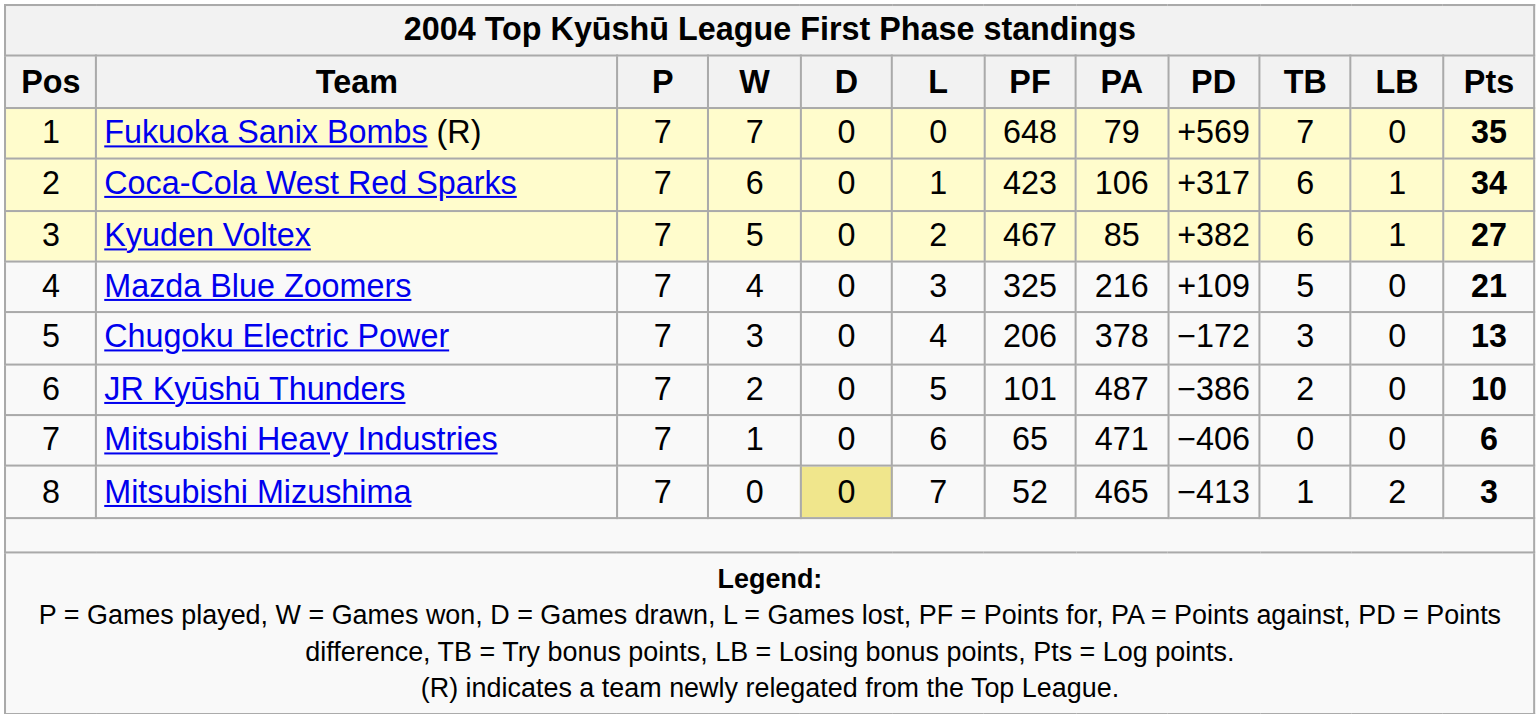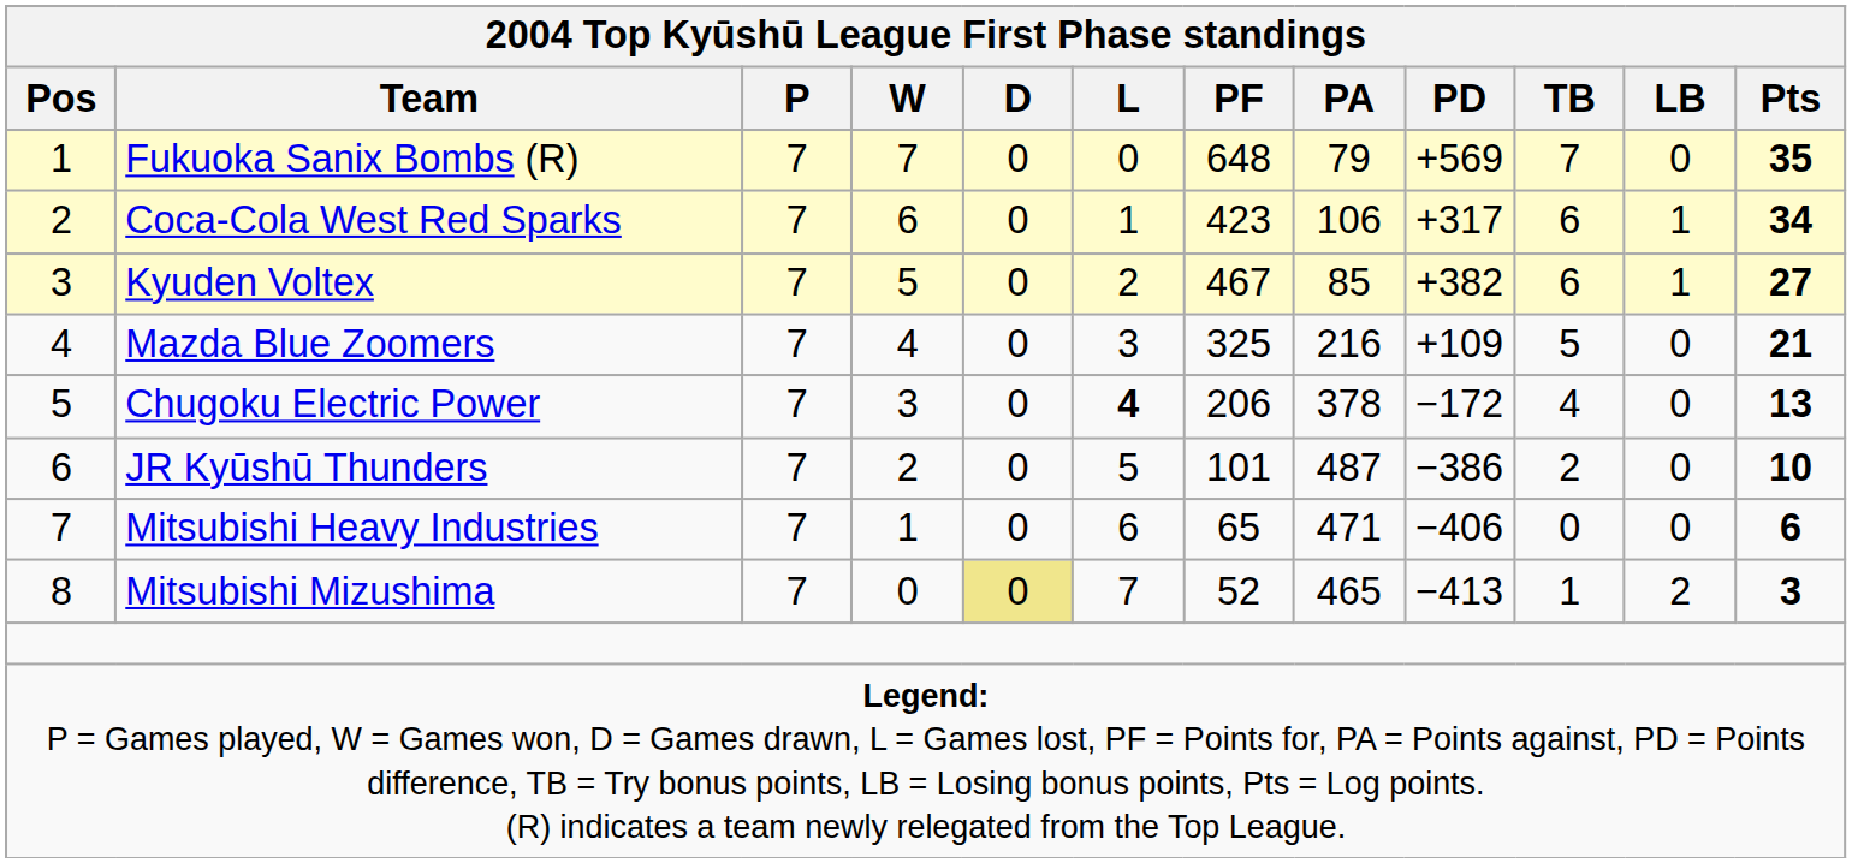Chugoku Electric Power | L: normal -> bold
Chugoku Electric Power | TB: 3 -> 4
